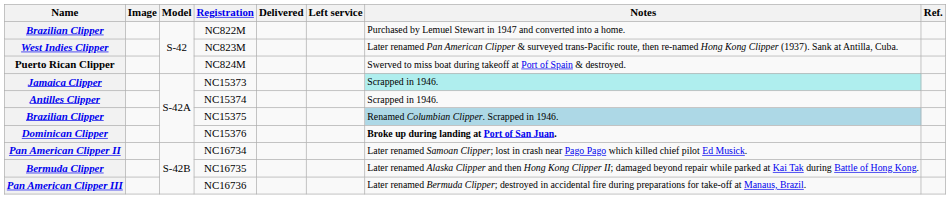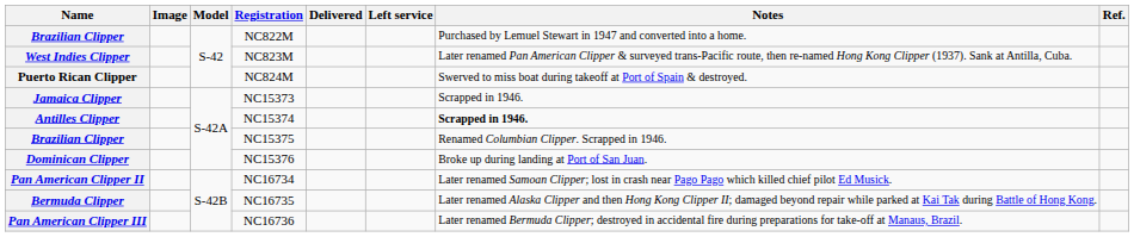Jamaica Clipper | Notes: paleturquoise background -> no background
Antilles Clipper | Notes: normal -> bold
Brazilian Clipper / NC15375 | Notes: lightblue background -> no background
Dominican Clipper | Notes: bold -> normal
